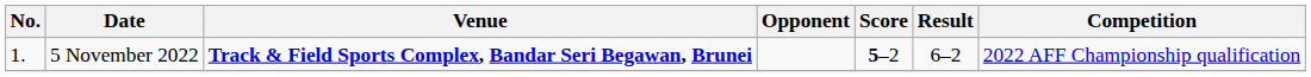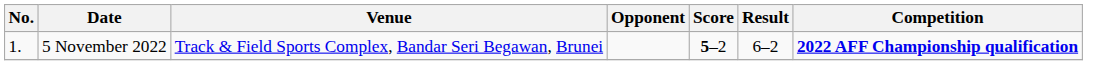5 November 2022 | Venue: bold -> normal
5 November 2022 | Competition: normal -> bold
